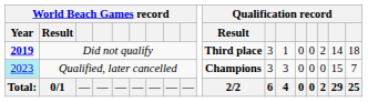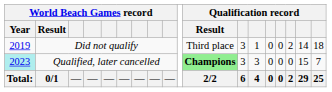Did not qualify | World Beach Games record / Year: bold -> normal
Did not qualify | Qualification record / Result: bold -> normal
Qualified, later cancelled | Qualification record / Result: no background -> lightgreen background
